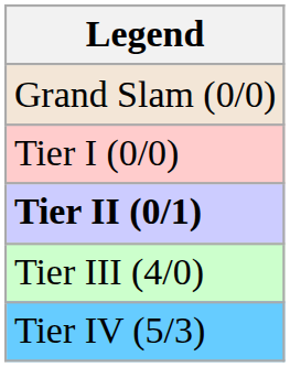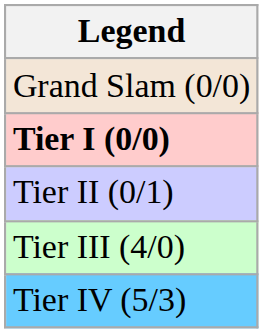row 3 | column 1: normal -> bold
row 4 | column 1: bold -> normal
